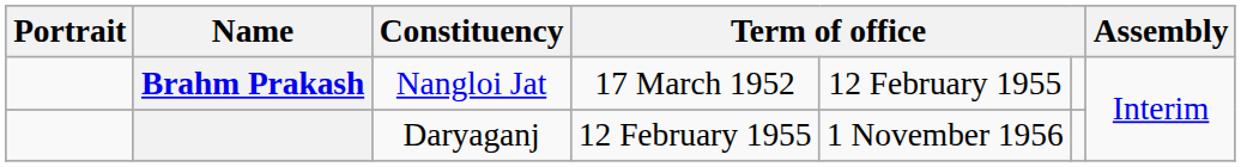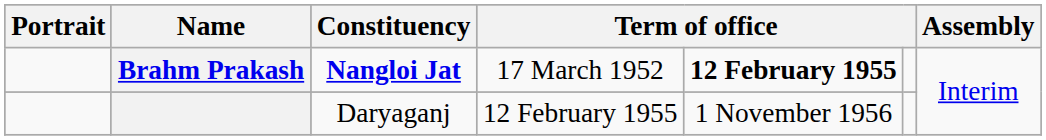Brahm Prakash | Constituency: normal -> bold
Brahm Prakash | column 5: normal -> bold
